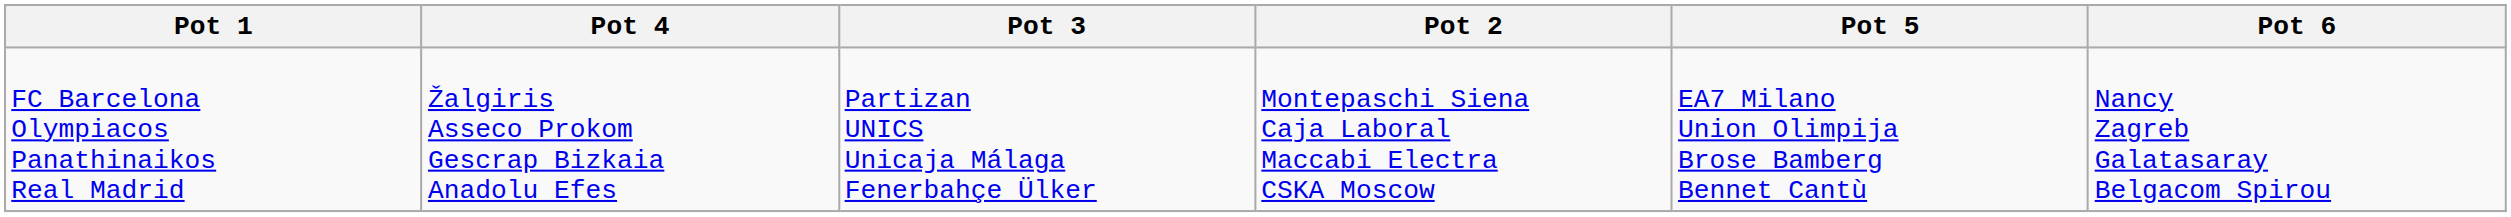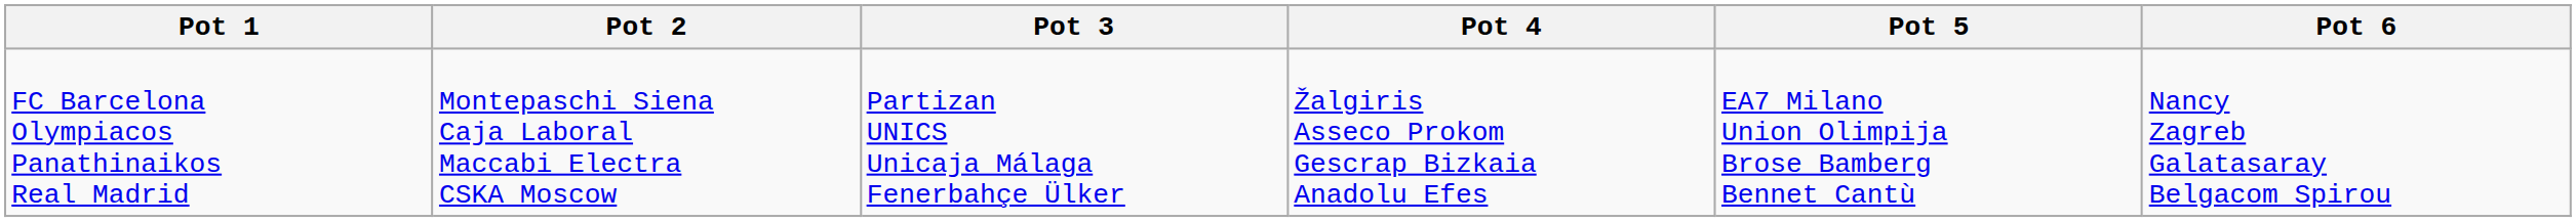columns swapped: Pot 2 <-> Pot 4
